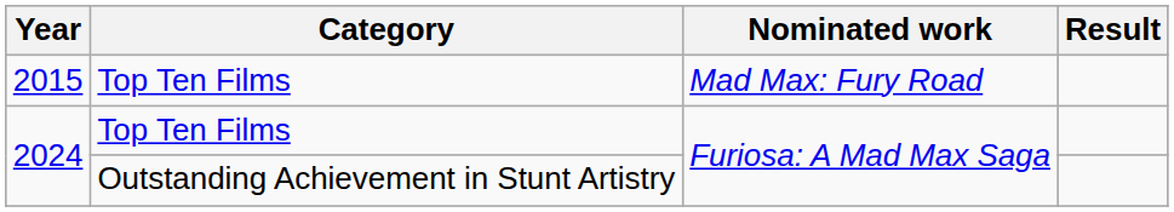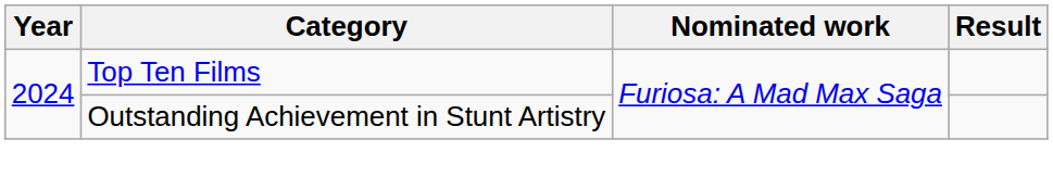- row: 2015 | Top Ten Films | Mad Max: Fury Road
